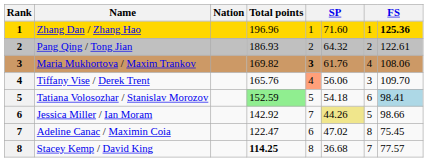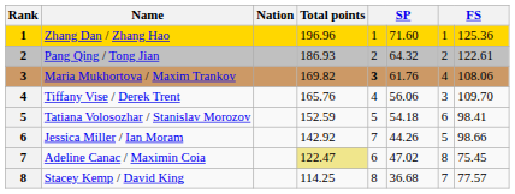Zhang Dan / Zhang Hao | column 8: bold -> normal
Tiffany Vise / Derek Trent | column 5: lightsalmon background -> no background
Tatiana Volosozhar / Stanislav Morozov | Total points: lightgreen background -> no background
Tatiana Volosozhar / Stanislav Morozov | column 8: lightblue background -> no background
Jessica Miller / Ian Moram | column 6: khaki background -> no background
Adeline Canac / Maximin Coia | Total points: no background -> khaki background
Stacey Kemp / David King | Total points: bold -> normal
